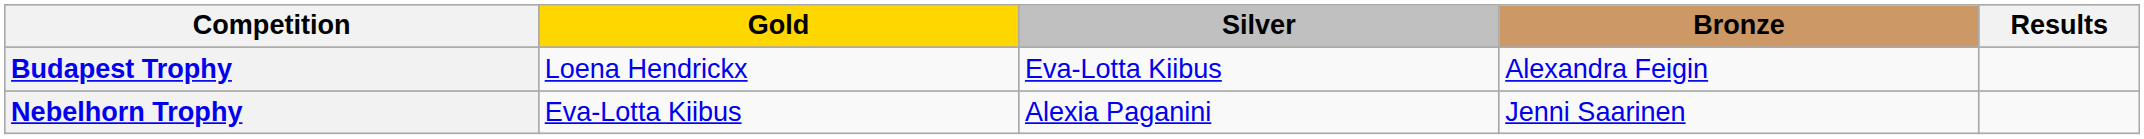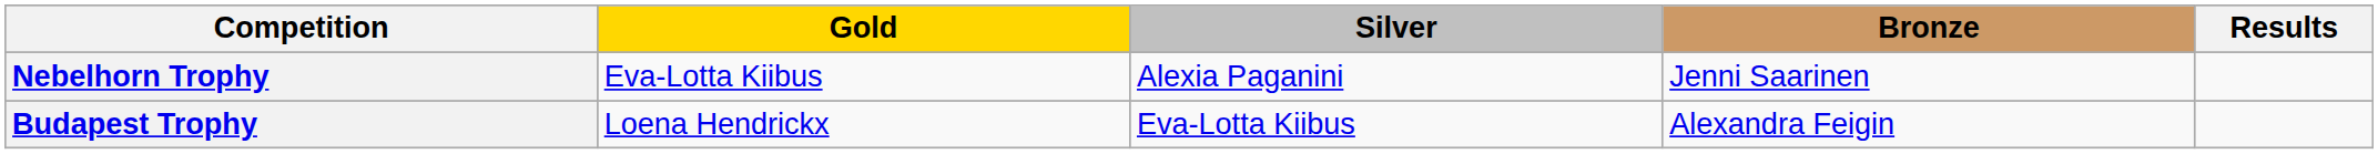rows swapped: Nebelhorn Trophy <-> Budapest Trophy
